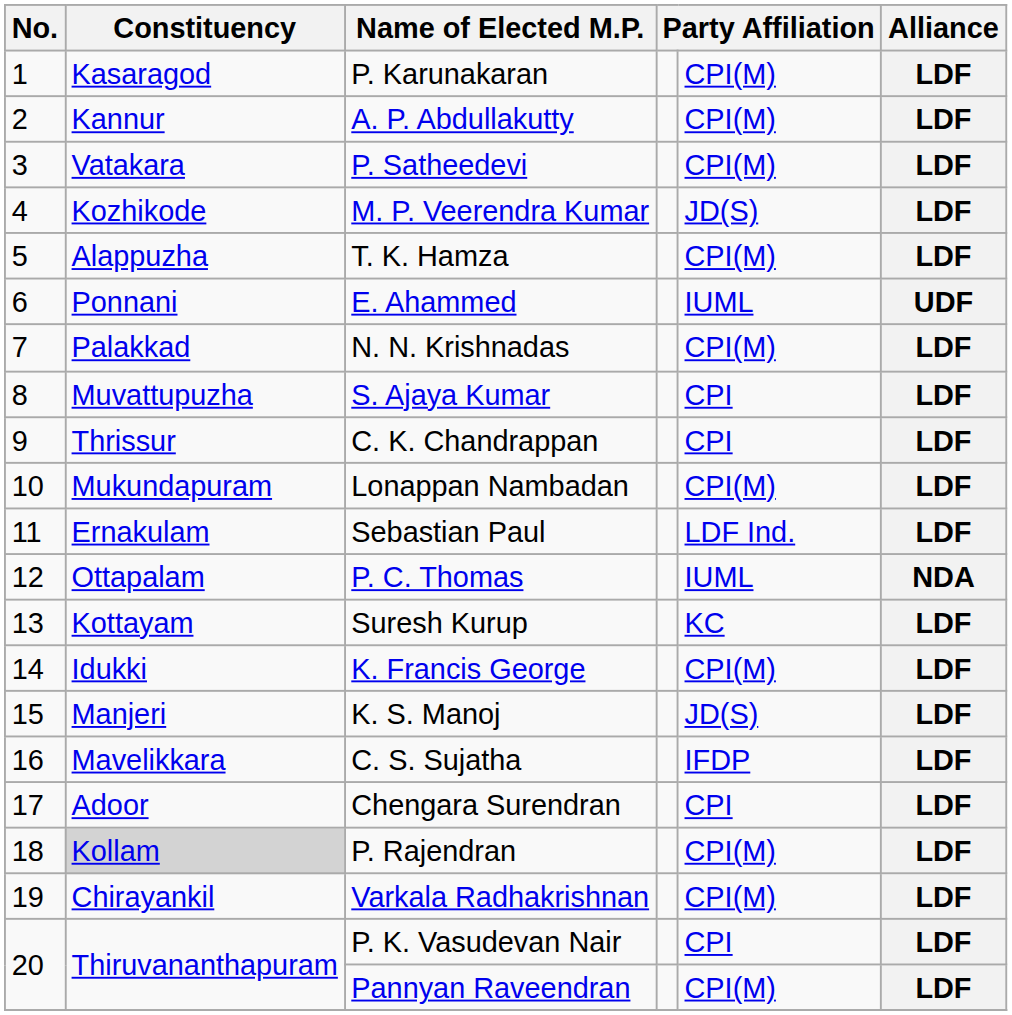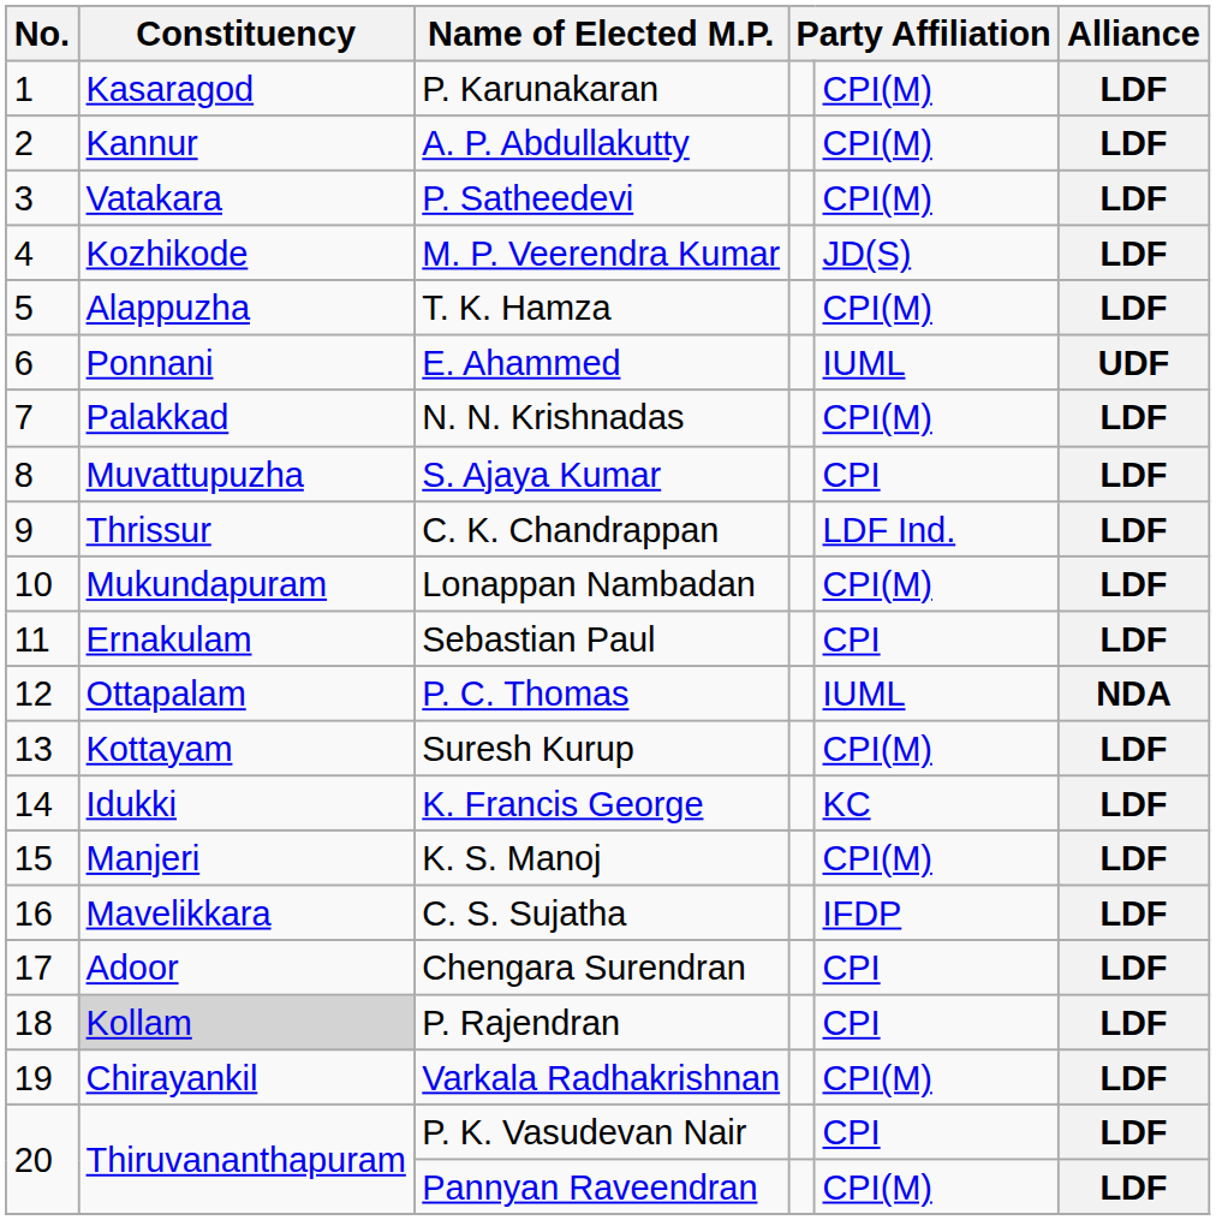C. K. Chandrappan | column 5: CPI -> LDF Ind.
Sebastian Paul | column 5: LDF Ind. -> CPI
Suresh Kurup | column 5: KC -> CPI(M)
K. Francis George | column 5: CPI(M) -> KC
K. S. Manoj | column 5: JD(S) -> CPI(M)
P. Rajendran | column 5: CPI(M) -> CPI
